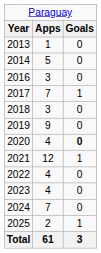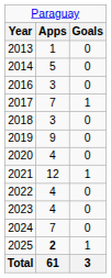2020 | column 3: bold -> normal
2025 | column 2: normal -> bold
